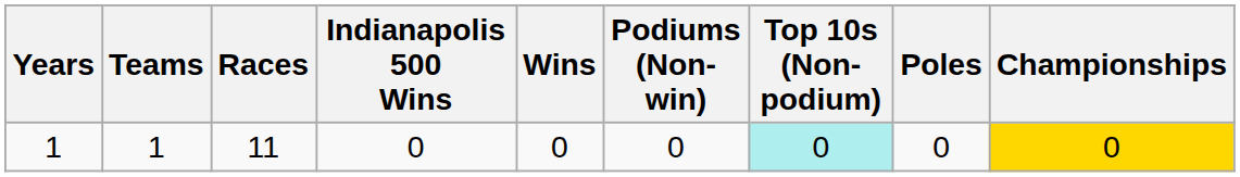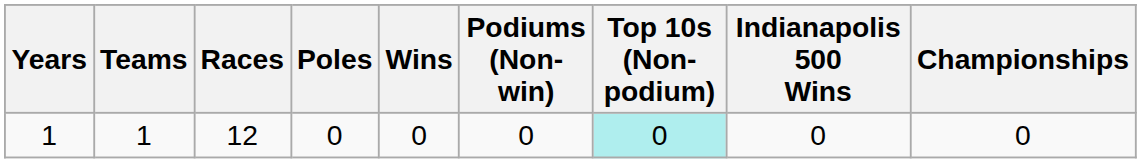columns swapped: Poles <-> Indianapolis 500 Wins
row 2 | Races: 11 -> 12
row 2 | Championships: gold background -> no background
